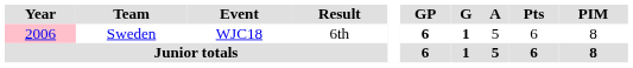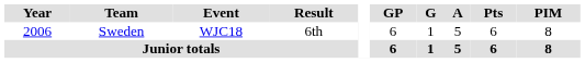Sweden | Year: pink background -> no background
Sweden | GP: bold -> normal
Sweden | G: bold -> normal
